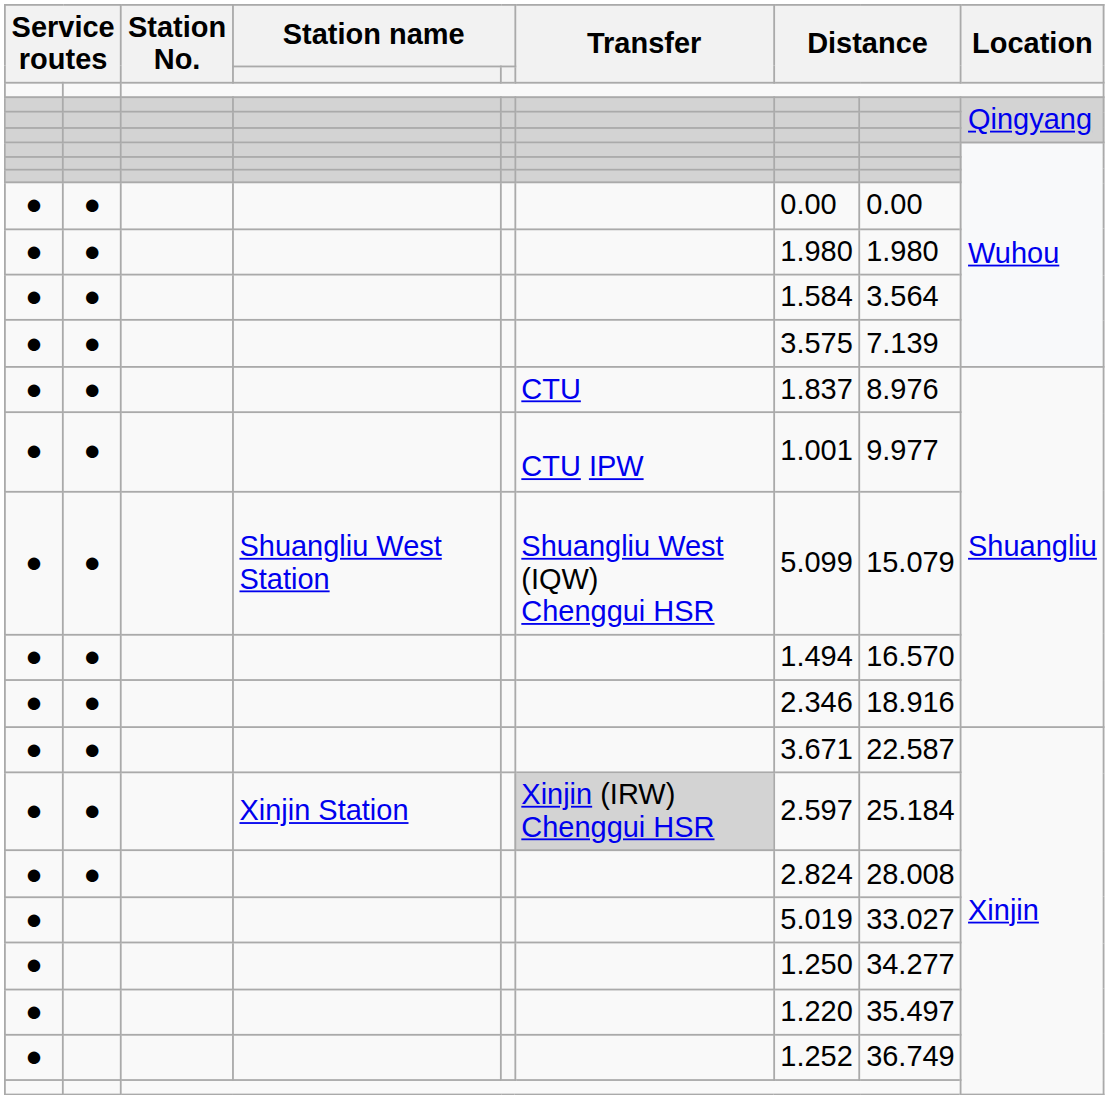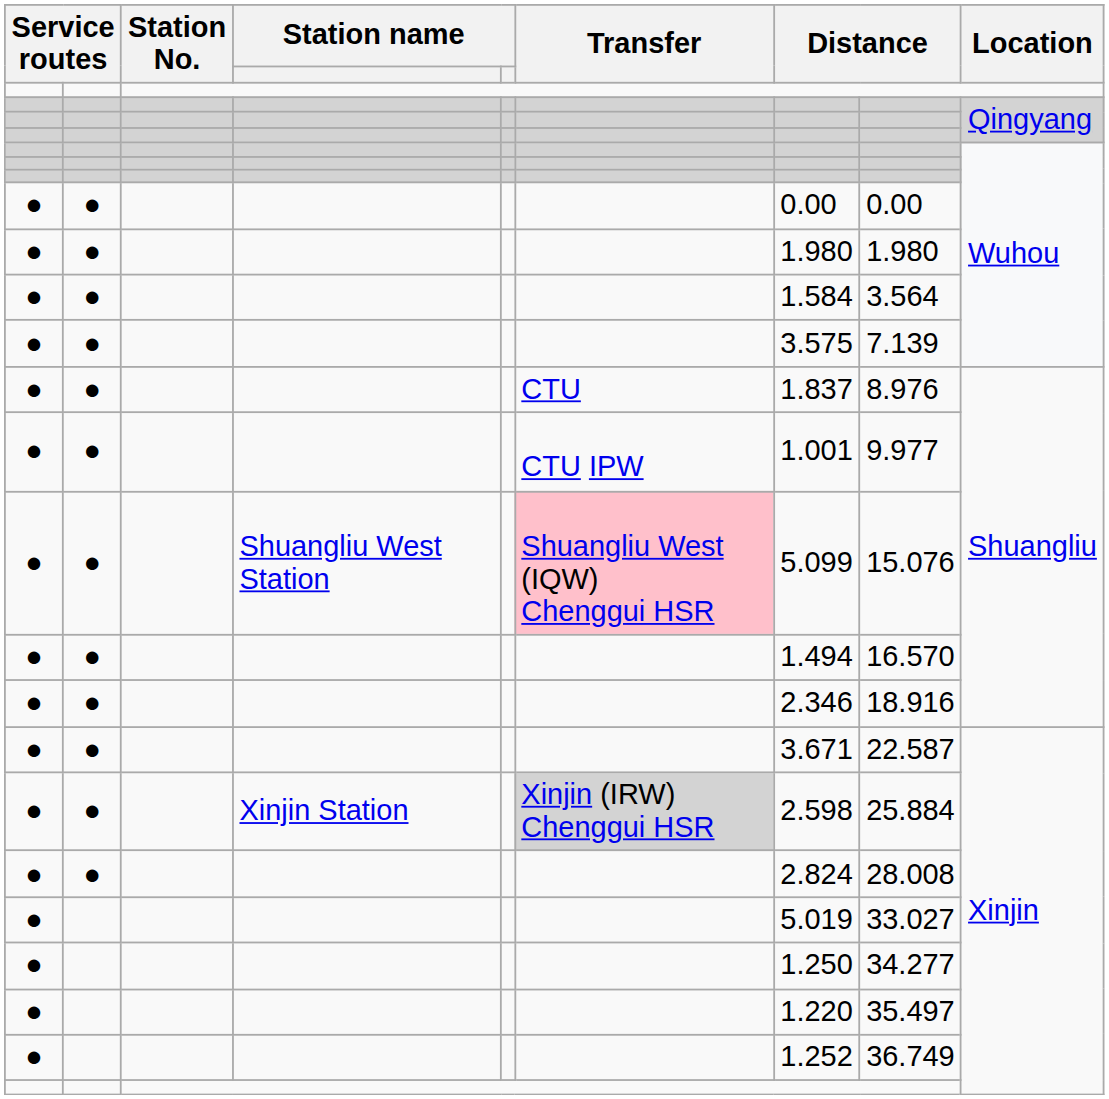Shuangliu West Station | Transfer: no background -> pink background
Shuangliu West Station | column 8: 15.079 -> 15.076
Xinjin Station | column 7: 2.597 -> 2.598
Xinjin Station | column 8: 25.184 -> 25.884
